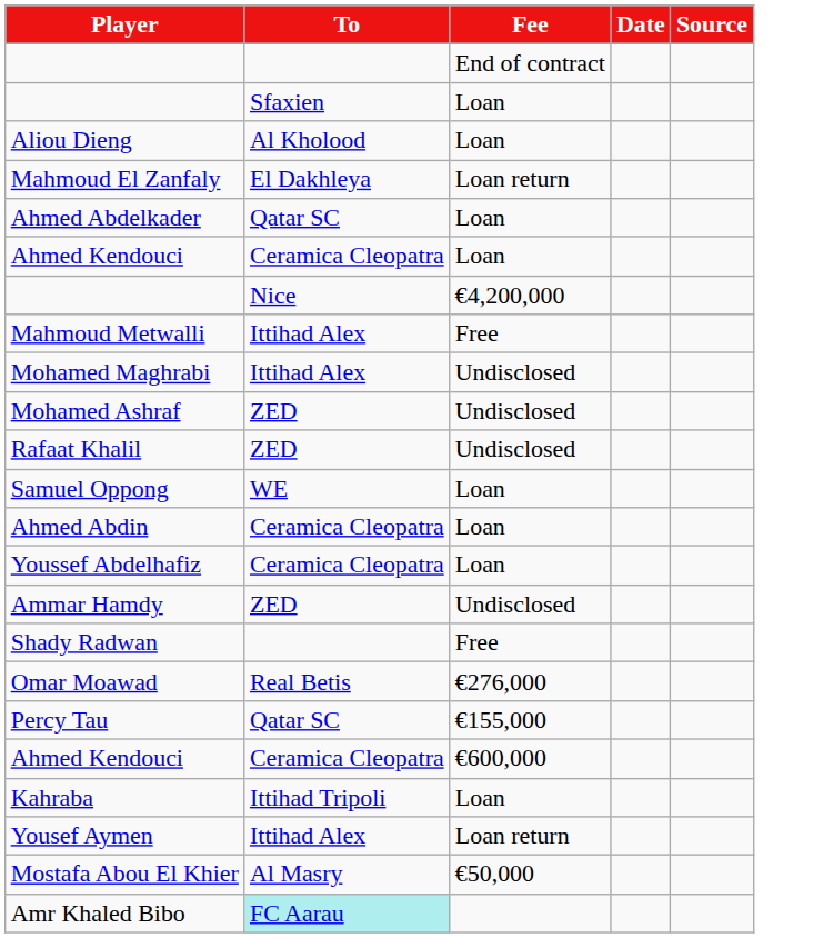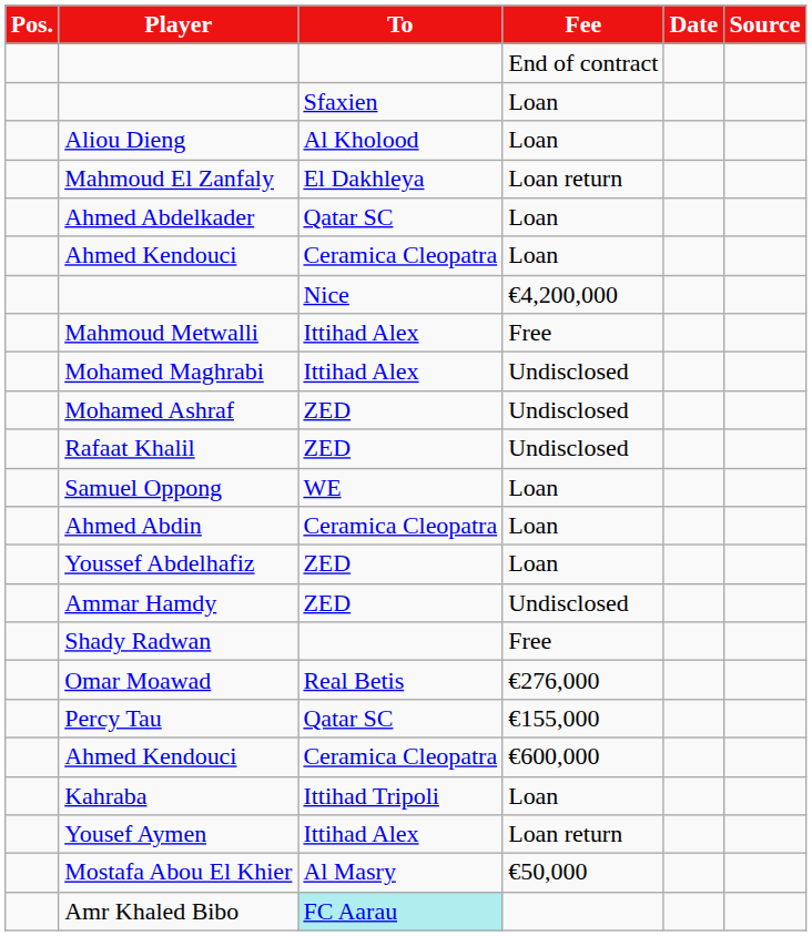+ column: Pos.
Youssef Abdelhafiz | To: Ceramica Cleopatra -> ZED
